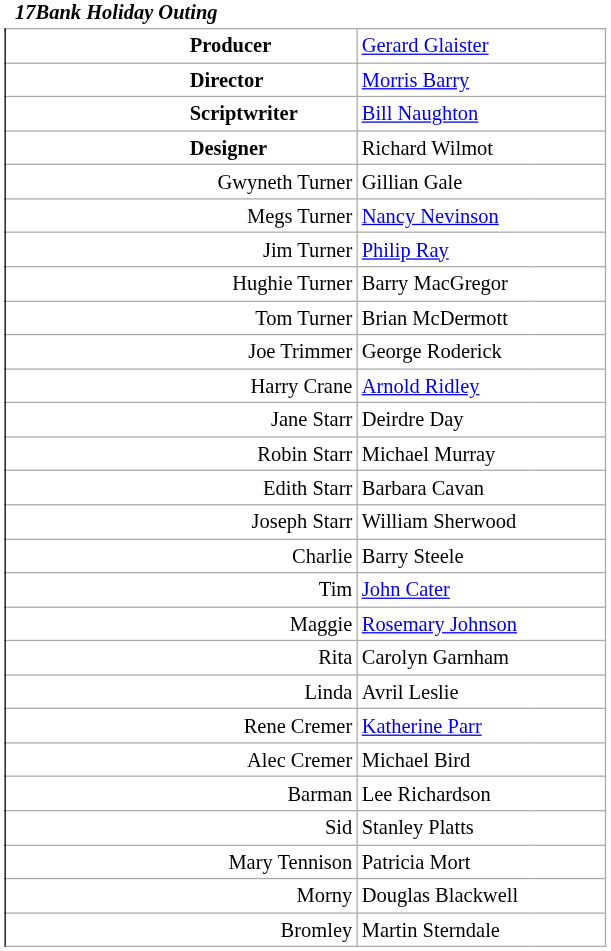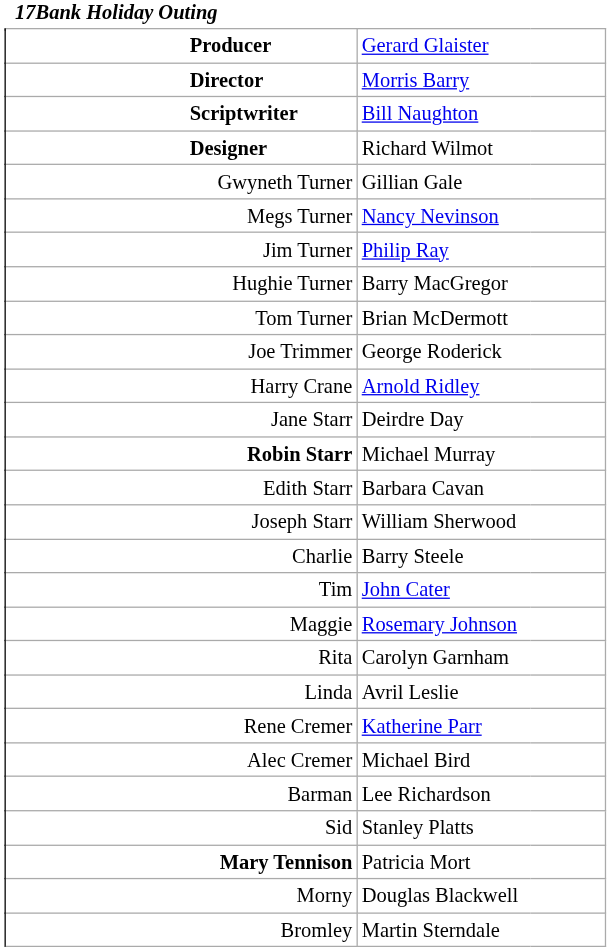Robin Starr | column 2: normal -> bold
Mary Tennison | column 2: normal -> bold
